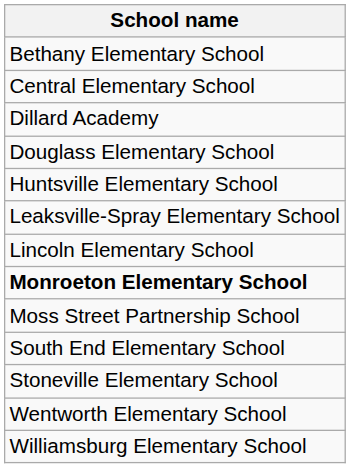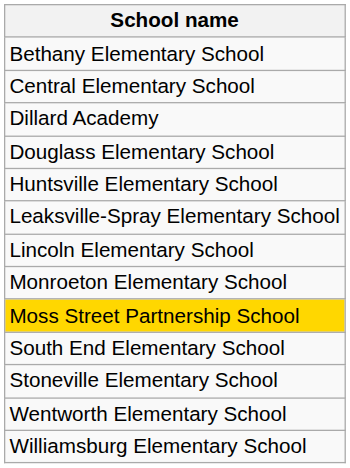row 9 | column 1: bold -> normal
row 10 | column 1: no background -> gold background
